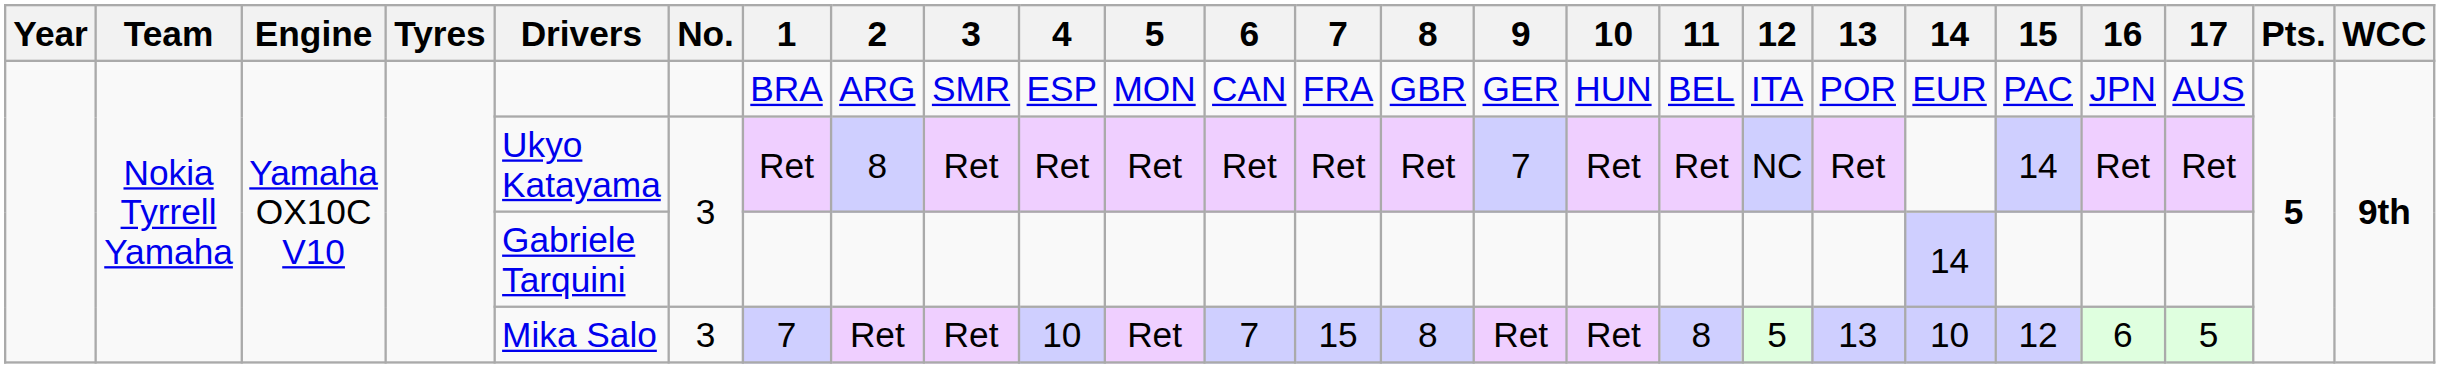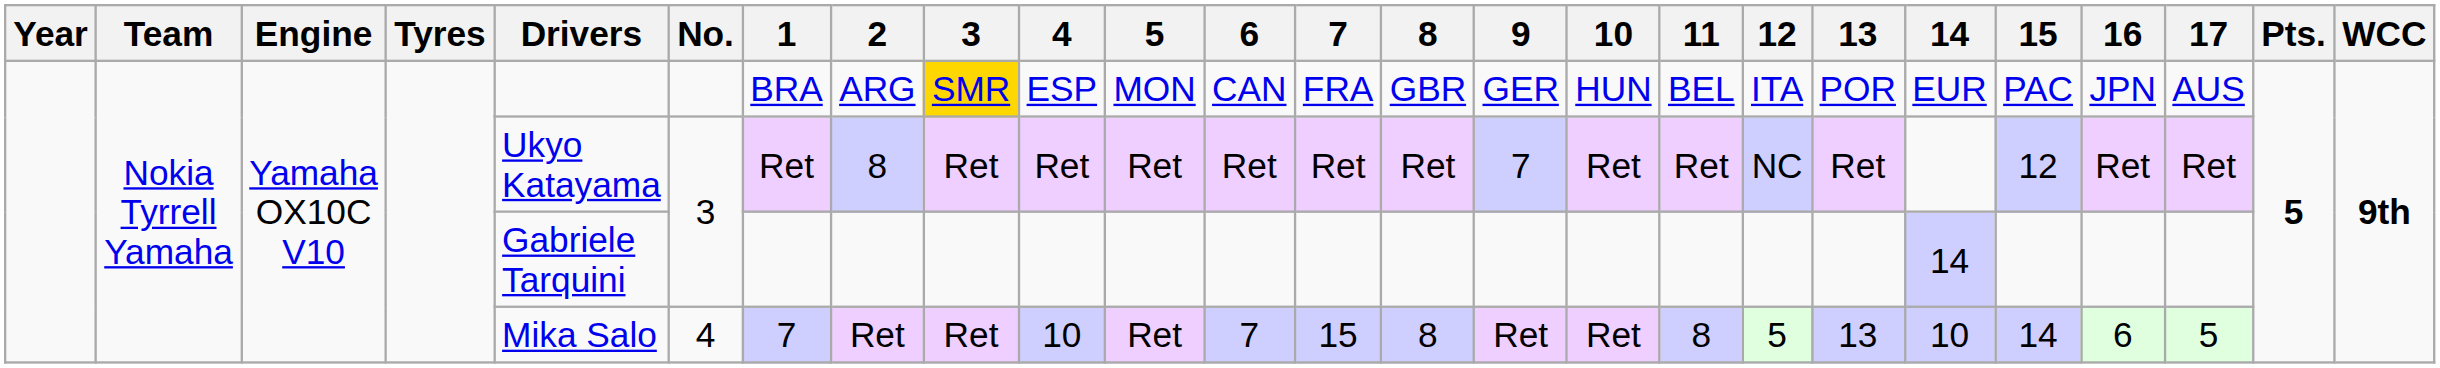row 2 | 3: no background -> gold background
row 3 | 15: 14 -> 12
row 5 | No.: 3 -> 4
row 5 | 15: 12 -> 14
